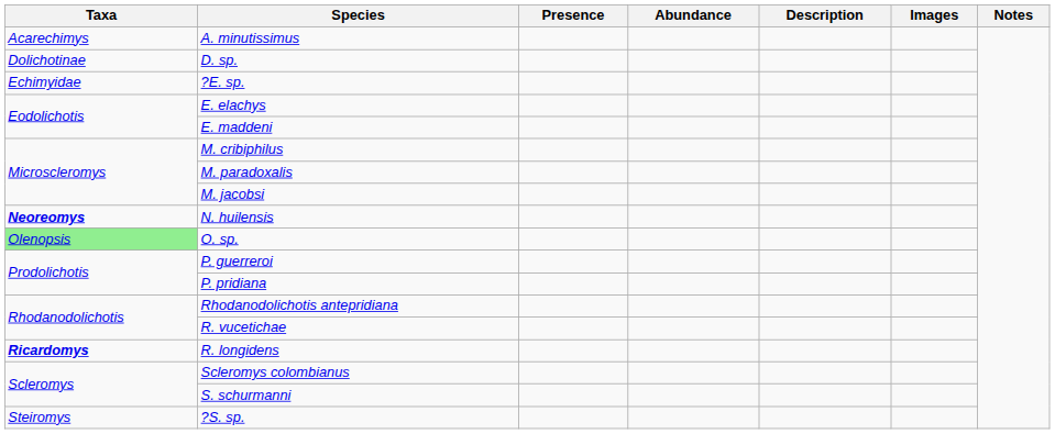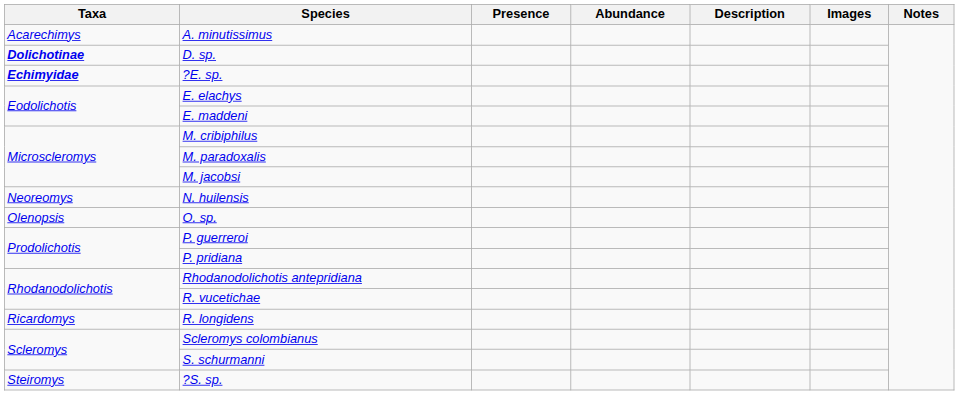D. sp. | Taxa: normal -> bold
?E. sp. | Taxa: normal -> bold
N. huilensis | Taxa: bold -> normal
O. sp. | Taxa: lightgreen background -> no background
R. longidens | Taxa: bold -> normal
